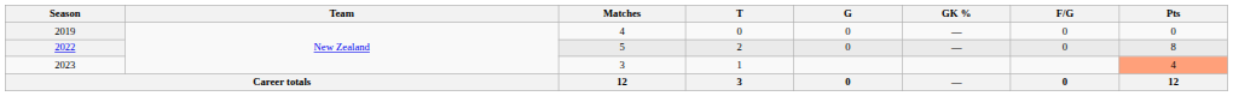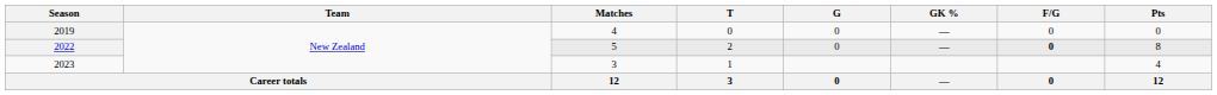2022 | F/G: normal -> bold
2023 | Pts: lightsalmon background -> no background
